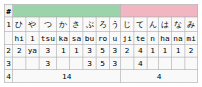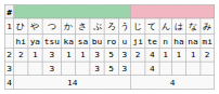row 3 | column 3: 1 -> ya
row 4 | column 3: ya -> 1
